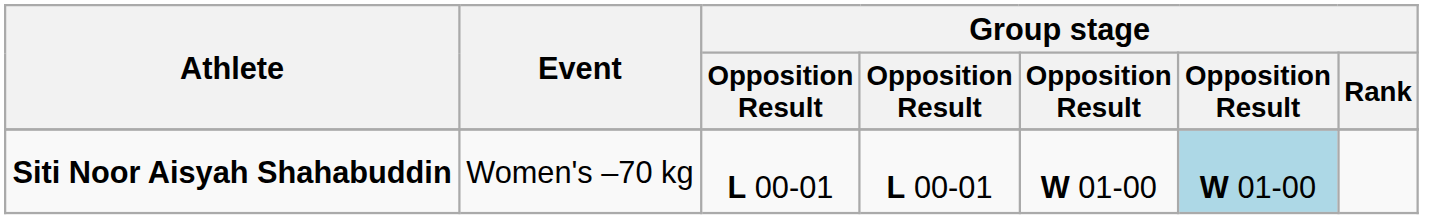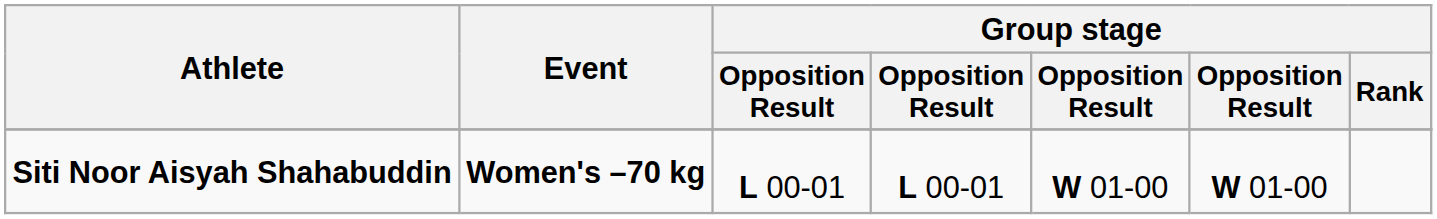Siti Noor Aisyah Shahabuddin | Event: normal -> bold
Siti Noor Aisyah Shahabuddin | column 6: lightblue background -> no background
